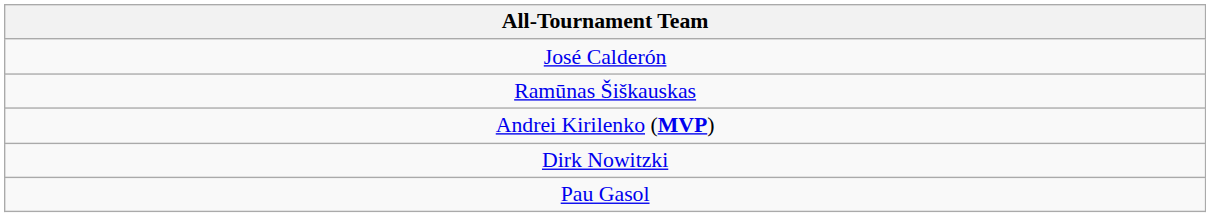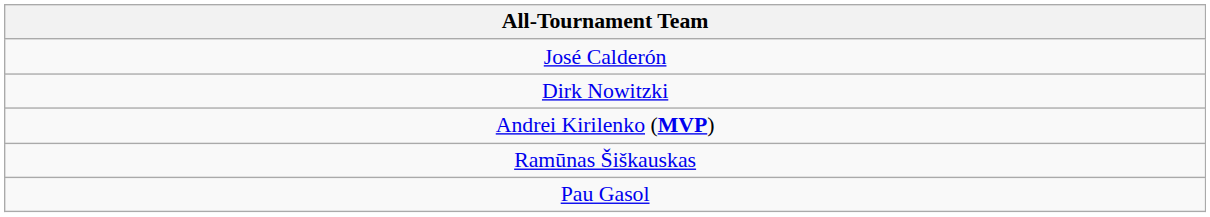row 3 | column 1: Ramūnas Šiškauskas -> Dirk Nowitzki
row 5 | column 1: Dirk Nowitzki -> Ramūnas Šiškauskas
